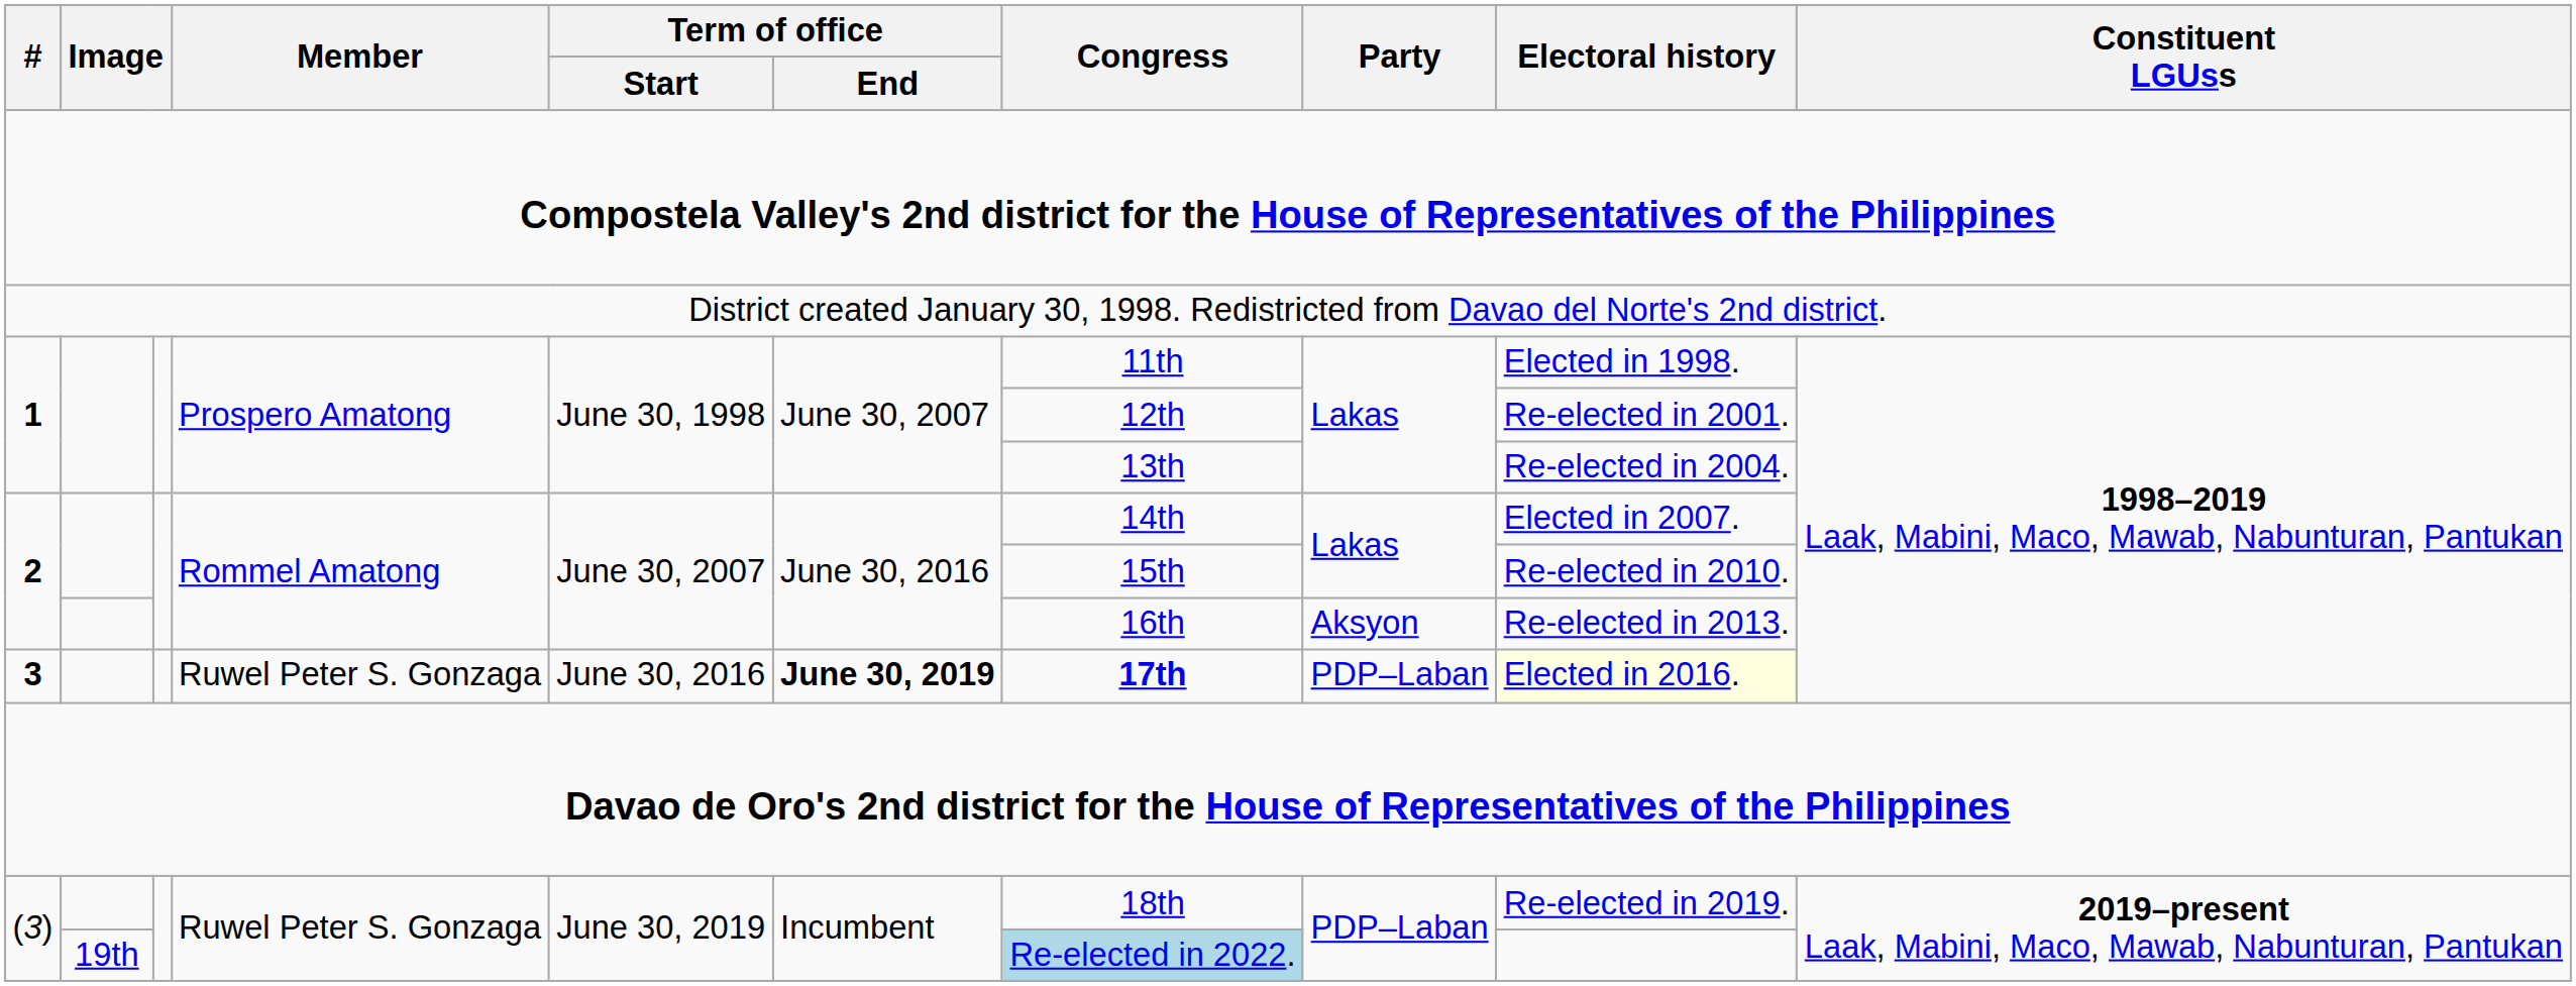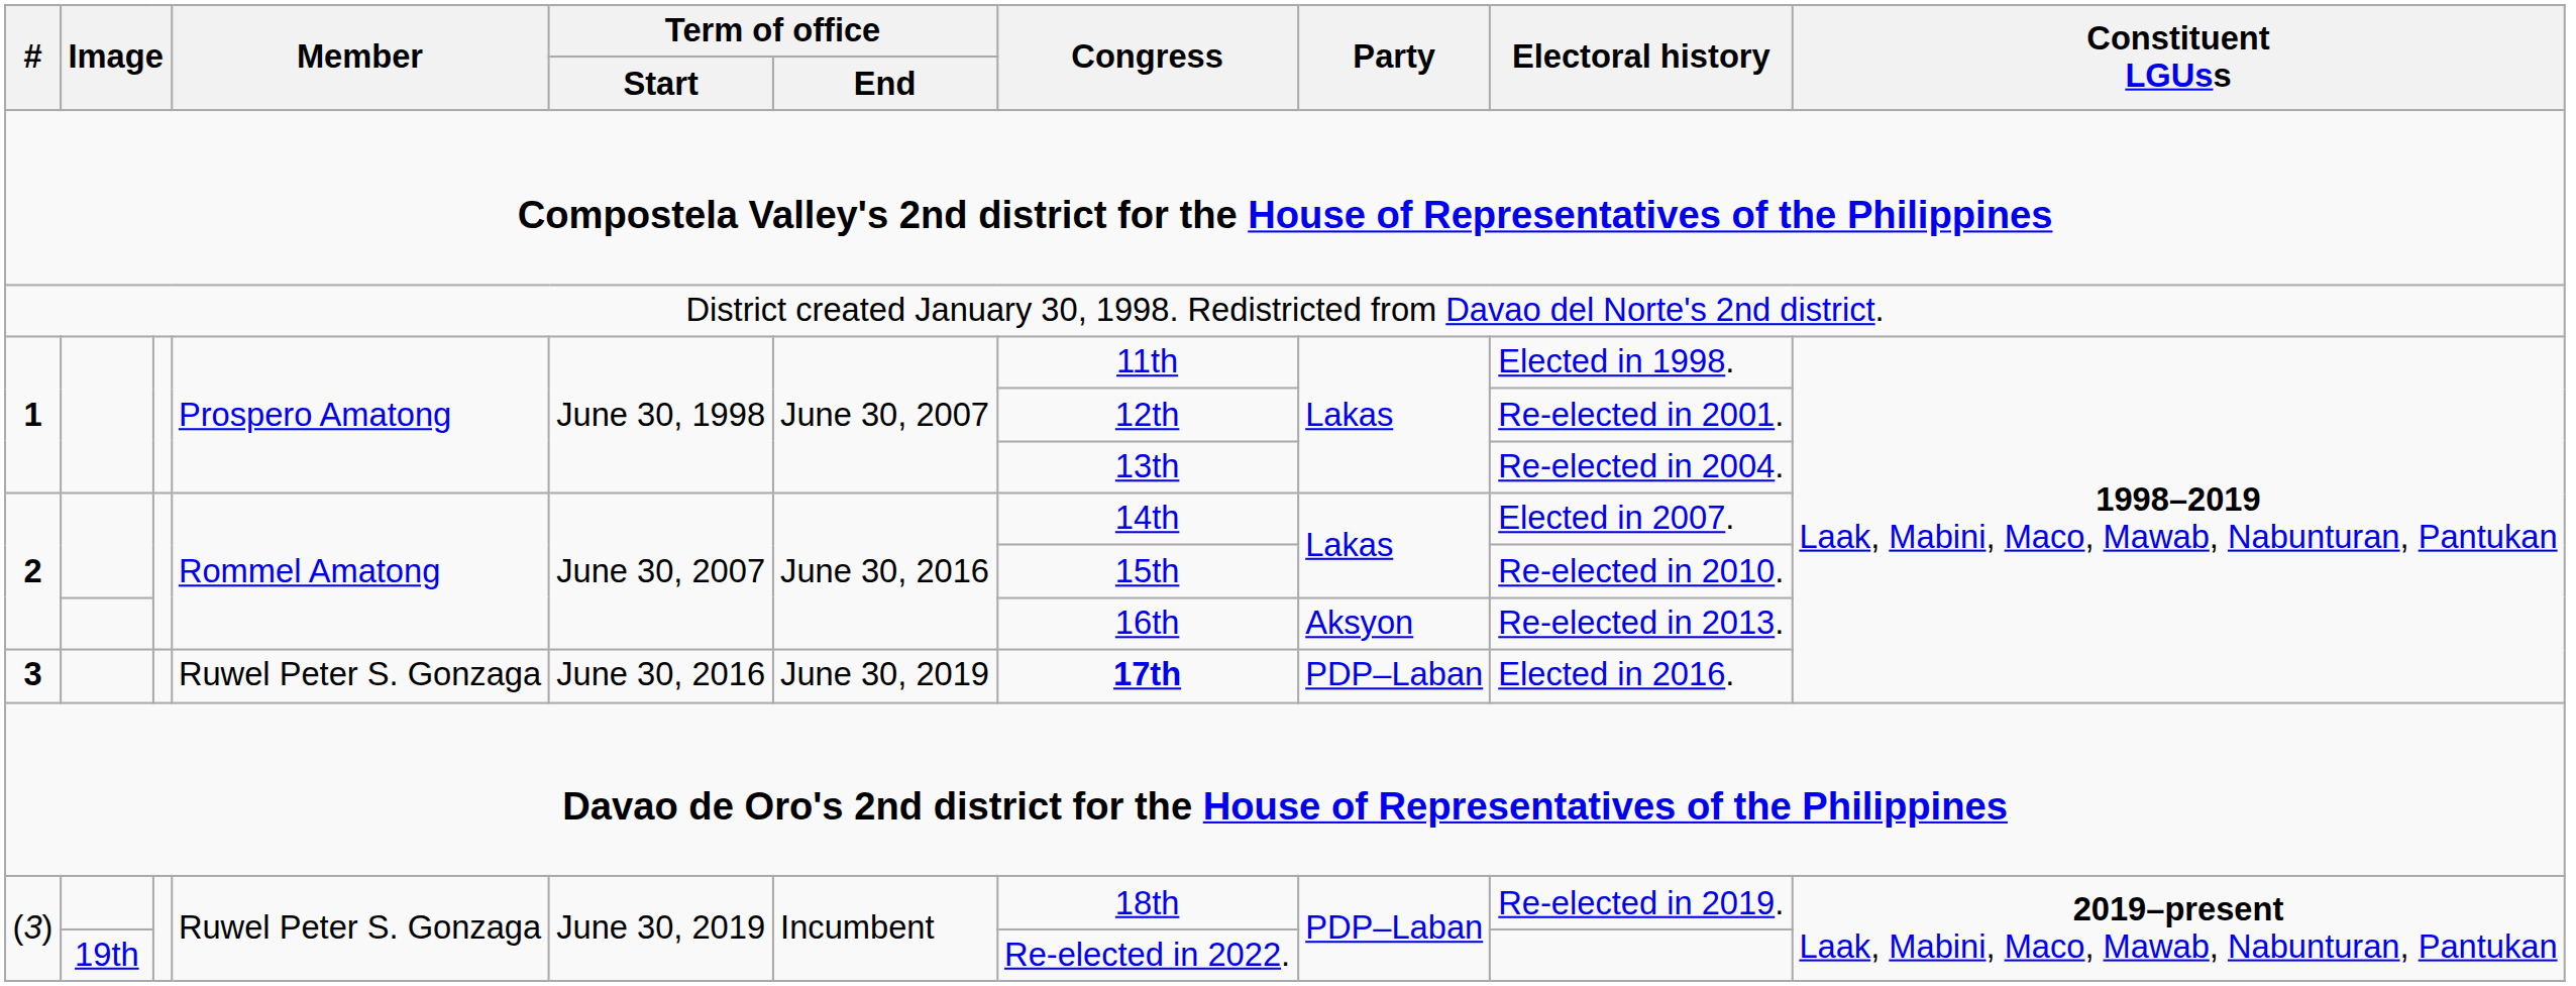3 | Term of office / End: bold -> normal
3 | Electoral history: lightyellow background -> no background
(3) / 19th | Congress: lightblue background -> no background
